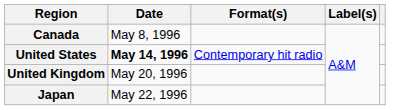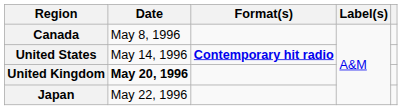United States | Date: bold -> normal
United States | Format(s): normal -> bold
United Kingdom | Date: normal -> bold
